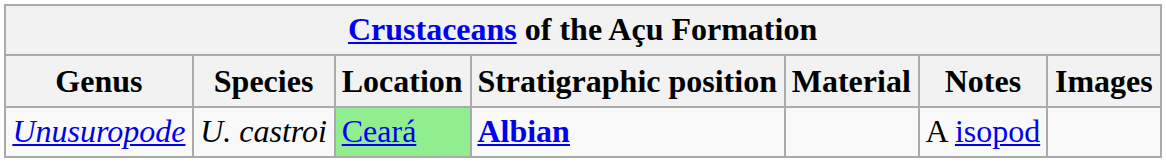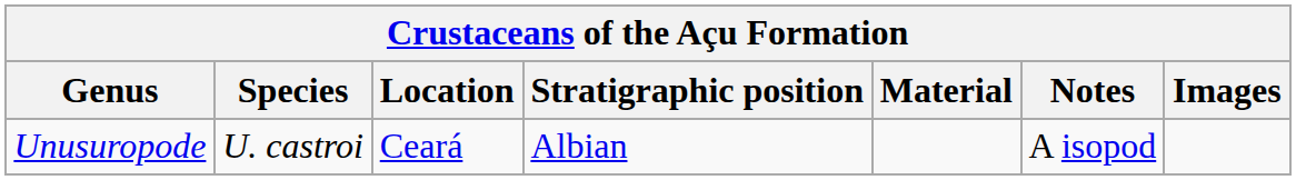Unusuropode | Location: lightgreen background -> no background
Unusuropode | Stratigraphic position: bold -> normal
